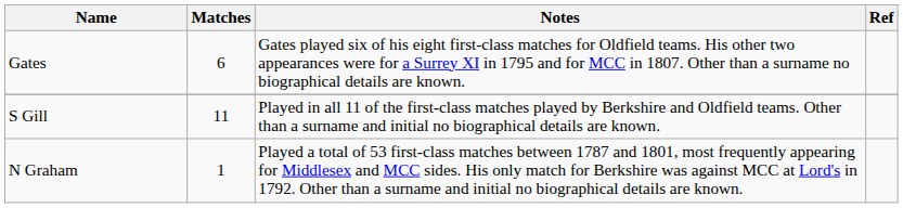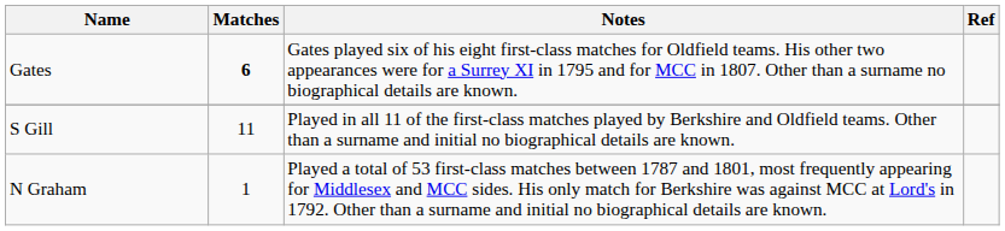Gates | Matches: normal -> bold
